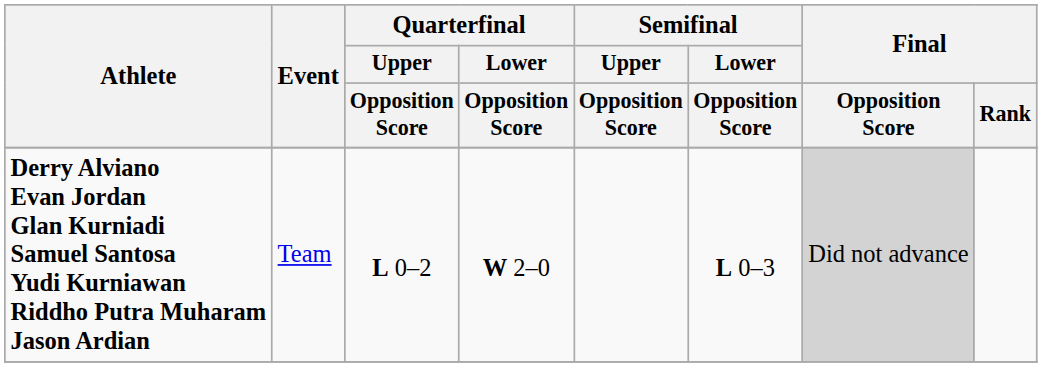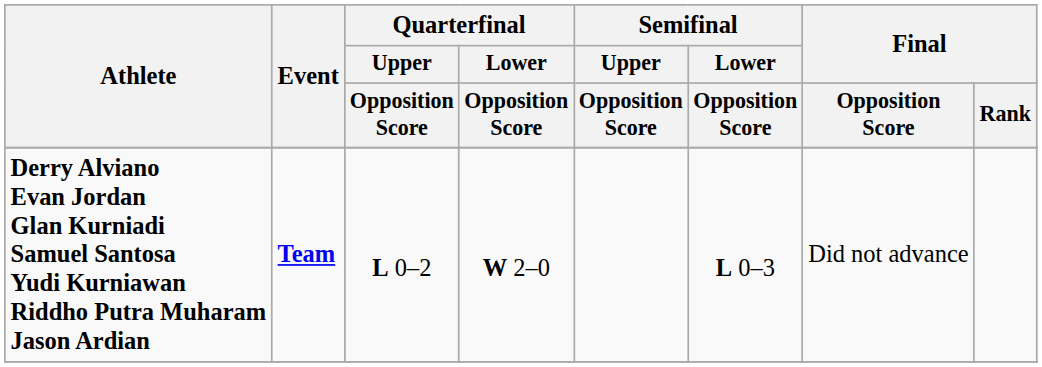row 4 | Event: normal -> bold
row 4 | Final / Opposition Score: lightgrey background -> no background
